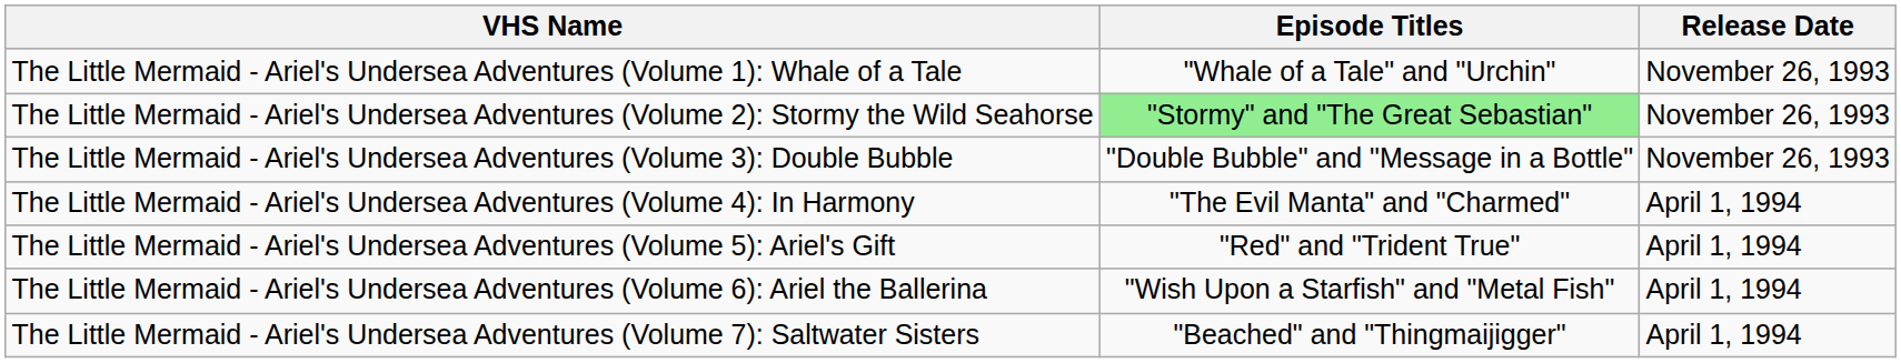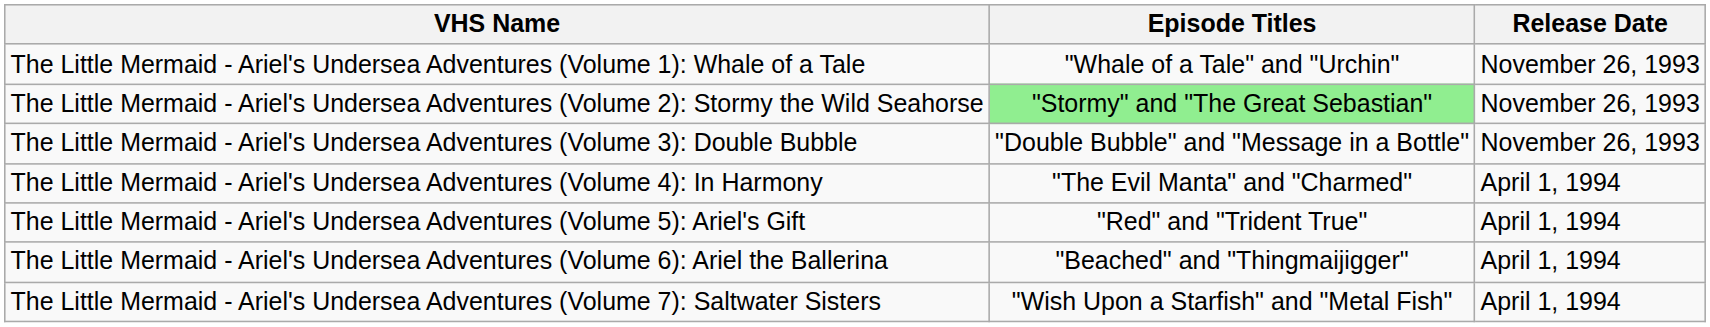row 7 | Episode Titles: "Wish Upon a Starfish" and "Metal Fish" -> "Beached" and "Thingmaijigger"
row 8 | Episode Titles: "Beached" and "Thingmaijigger" -> "Wish Upon a Starfish" and "Metal Fish"
